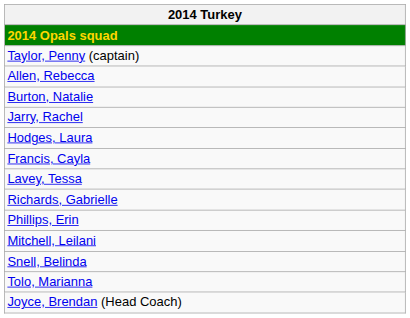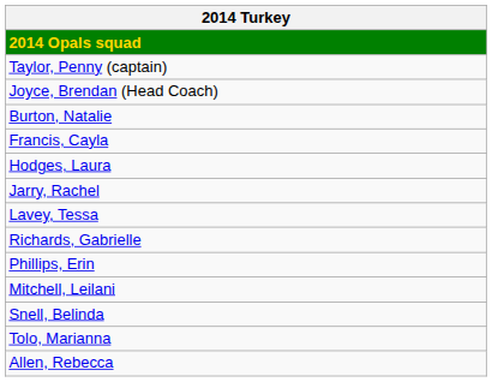row 4 | column 1: Allen, Rebecca -> Joyce, Brendan (Head Coach)
row 6 | column 1: Jarry, Rachel -> Francis, Cayla
row 8 | column 1: Francis, Cayla -> Jarry, Rachel
row 15 | column 1: Joyce, Brendan (Head Coach) -> Allen, Rebecca
